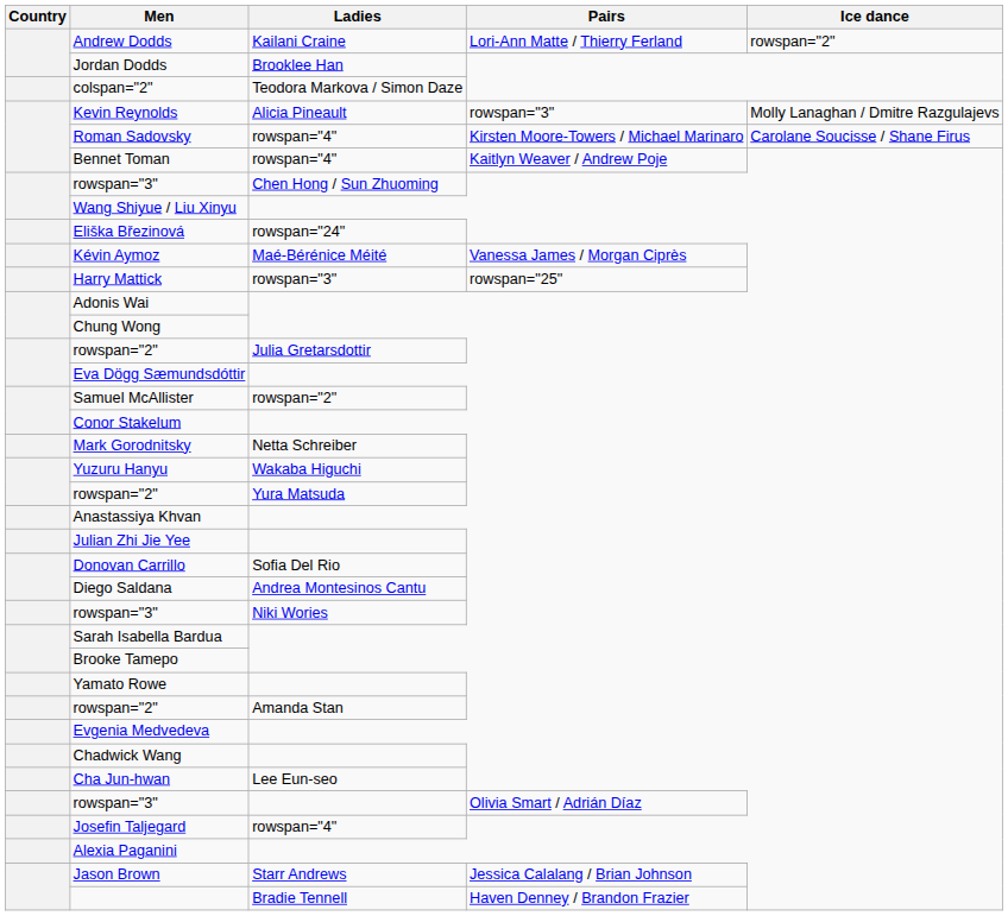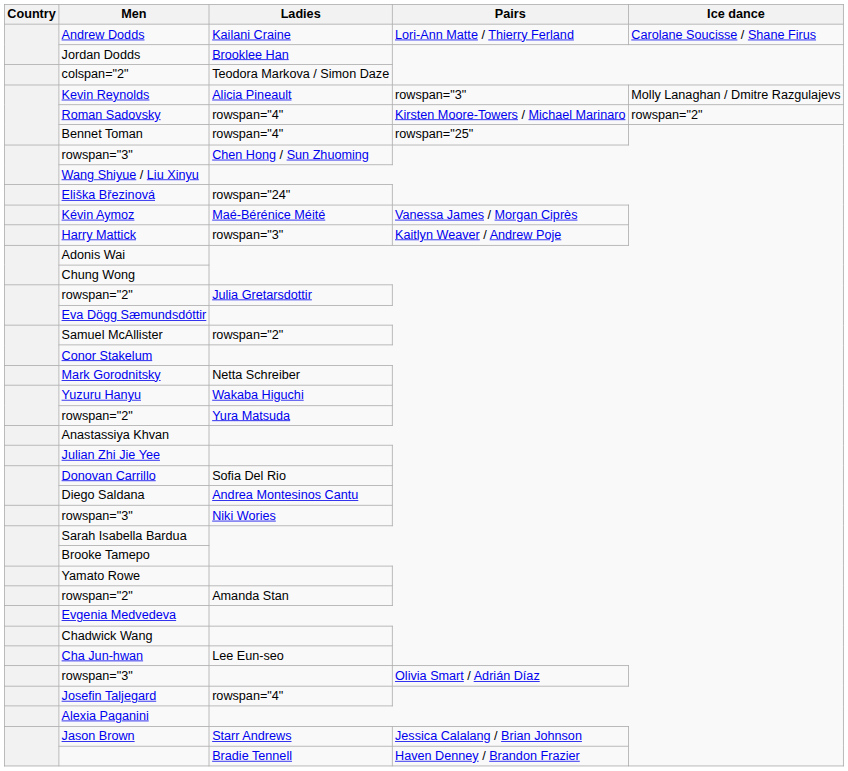Andrew Dodds | Ice dance: rowspan="2" -> Carolane Soucisse / Shane Firus
Roman Sadovsky | Ice dance: Carolane Soucisse / Shane Firus -> rowspan="2"
Bennet Toman | Pairs: Kaitlyn Weaver / Andrew Poje -> rowspan="25"
Harry Mattick | Pairs: rowspan="25" -> Kaitlyn Weaver / Andrew Poje
